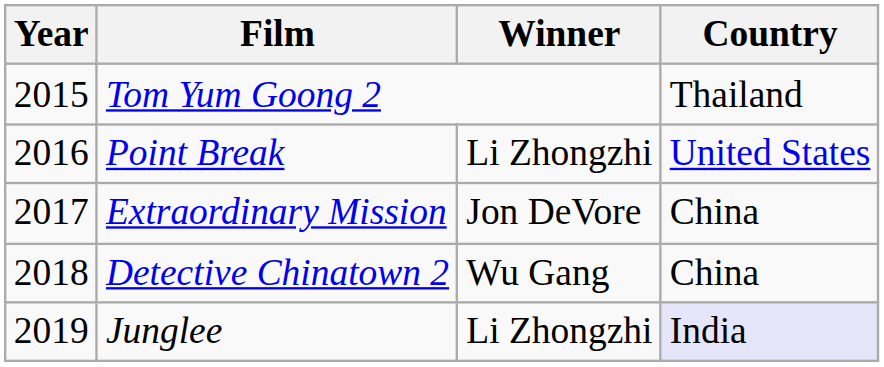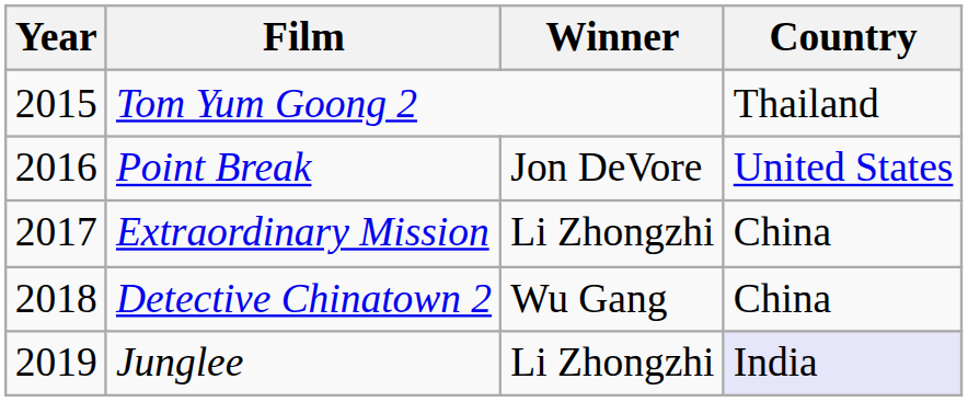Point Break | Winner: Li Zhongzhi -> Jon DeVore
Extraordinary Mission | Winner: Jon DeVore -> Li Zhongzhi
